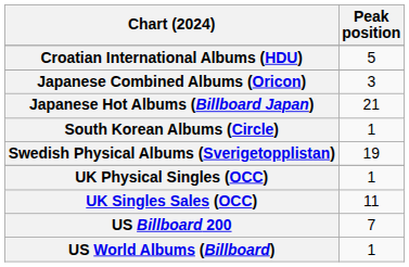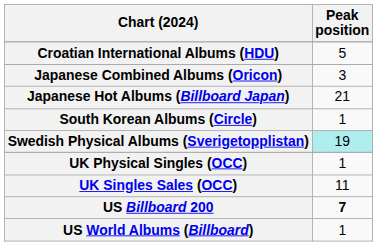Swedish Physical Albums (Sverigetopplistan) | Peak position: no background -> paleturquoise background
US Billboard 200 | Peak position: normal -> bold
